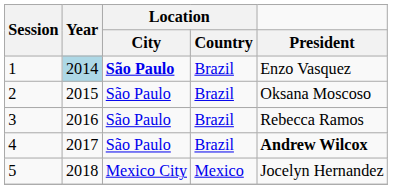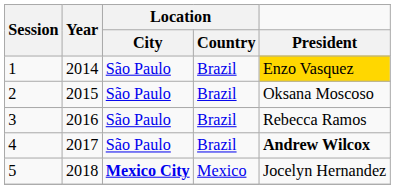1 | Year: lightblue background -> no background
1 | Location / City: bold -> normal
1 | President: no background -> gold background
5 | Location / City: normal -> bold
